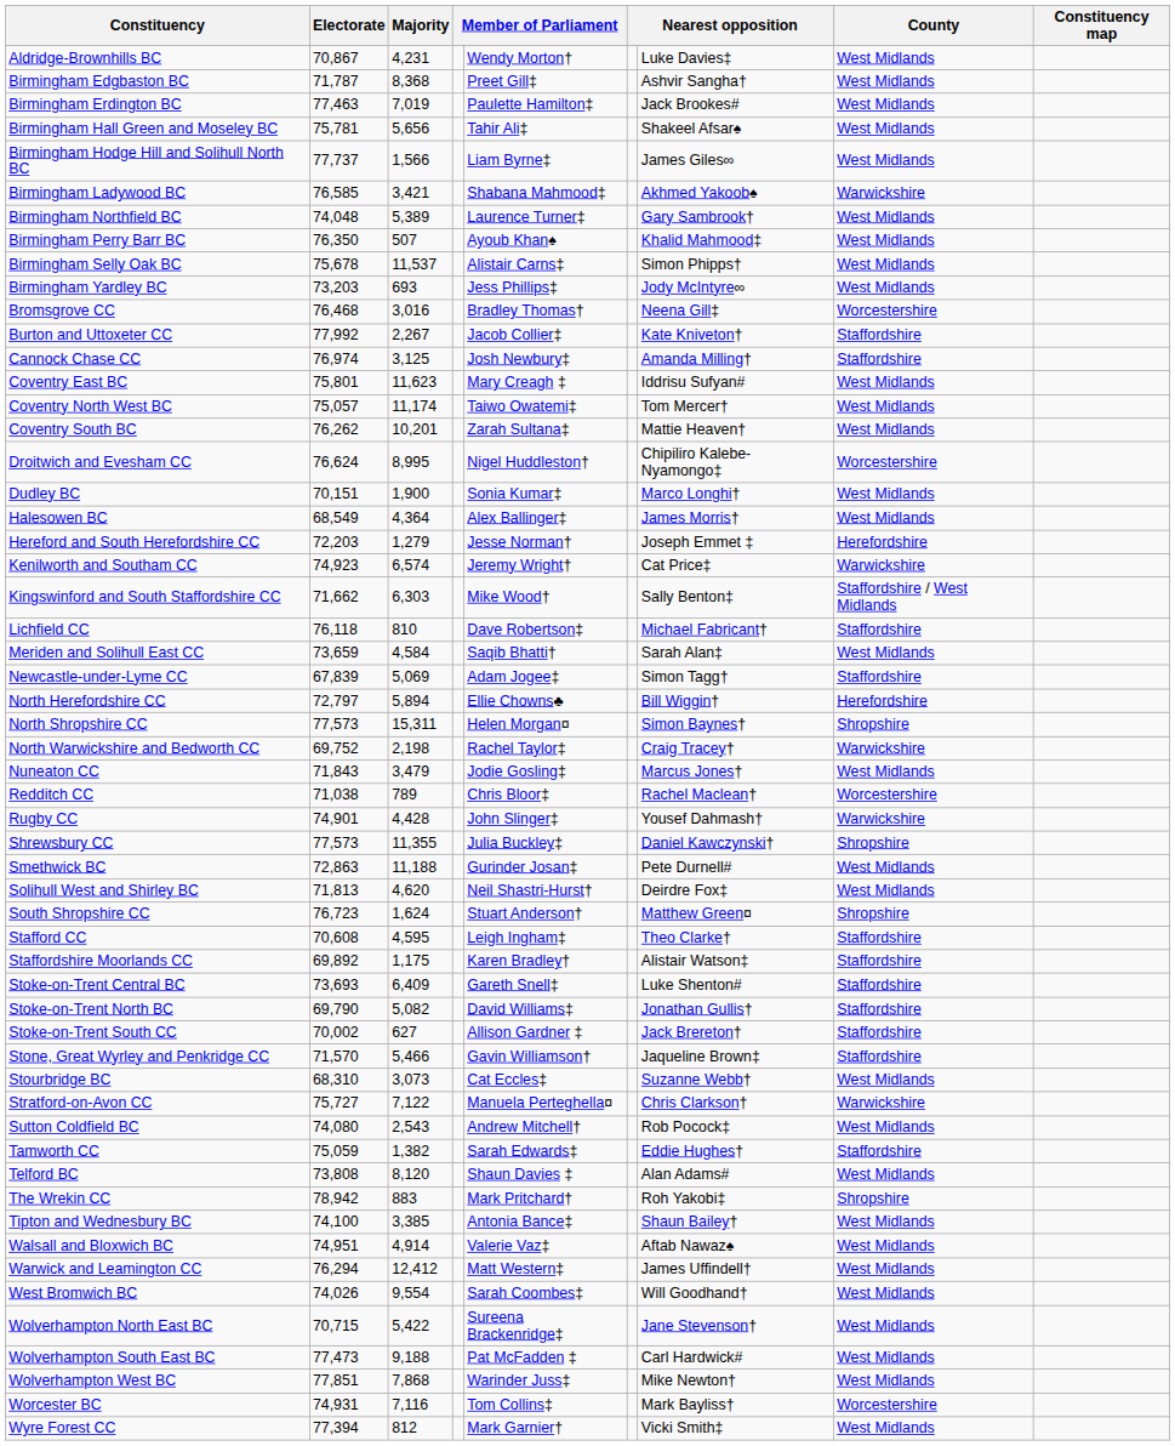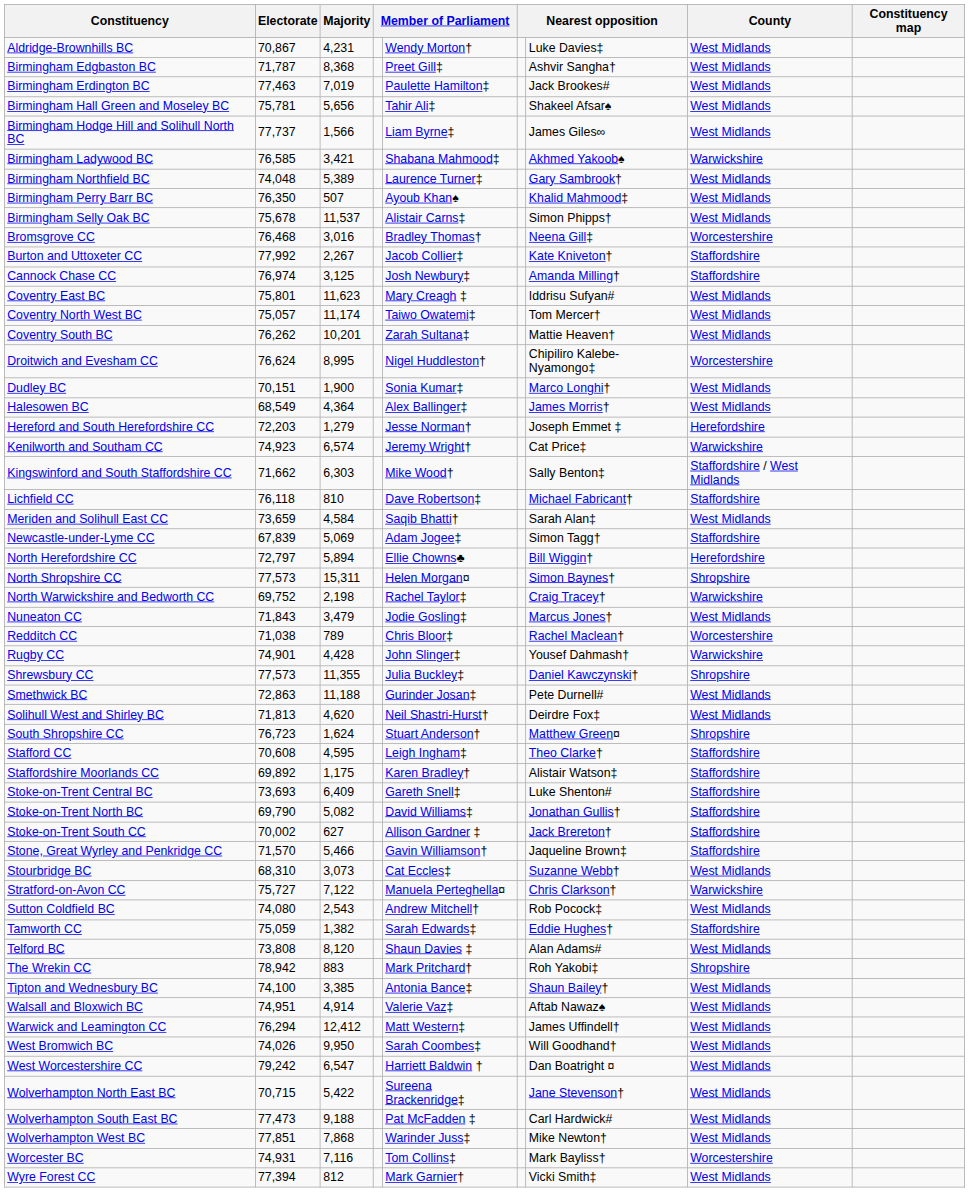- row: Birmingham Yardley BC | 73,203 | 693 | Jess Phillips‡ | Jody McIntyre∞ | West Midlands
West Bromwich BC | Majority: 9,554 -> 9,950
+ row: West Worcestershire CC | 79,242 | 6,547 | Harriett Baldwin † | Dan Boatright ¤ | West Midlands
